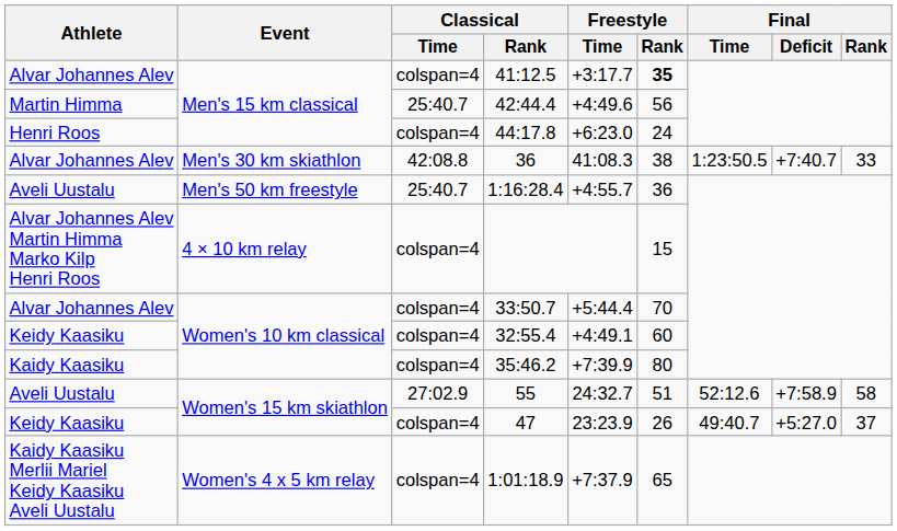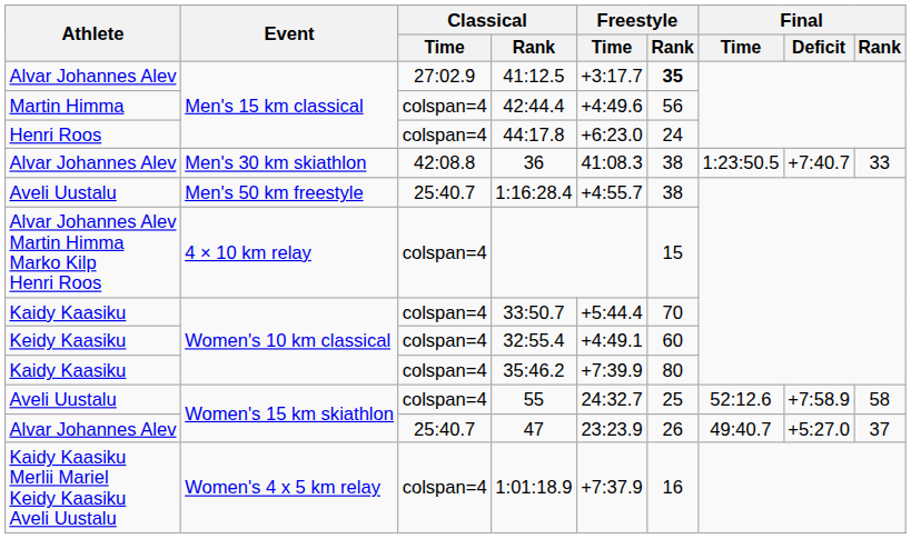41:12.5 | Classical / Time: colspan=4 -> 27:02.9
42:44.4 | Classical / Time: 25:40.7 -> colspan=4
1:16:28.4 | Freestyle / Rank: 36 -> 38
33:50.7 | Athlete: Alvar Johannes Alev -> Kaidy Kaasiku
55 | Classical / Time: 27:02.9 -> colspan=4
55 | Freestyle / Rank: 51 -> 25
47 | Athlete: Keidy Kaasiku -> Alvar Johannes Alev
47 | Classical / Time: colspan=4 -> 25:40.7
1:01:18.9 | Freestyle / Rank: 65 -> 16
